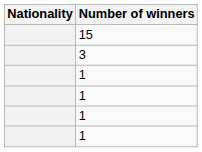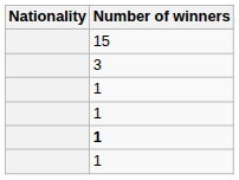row 6 | Number of winners: normal -> bold
